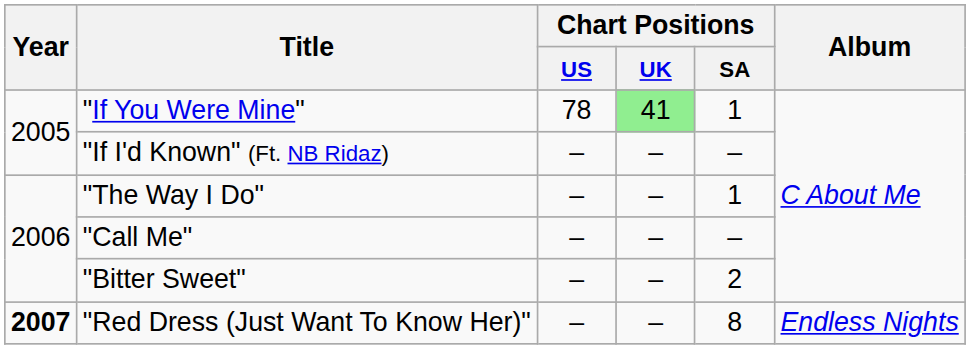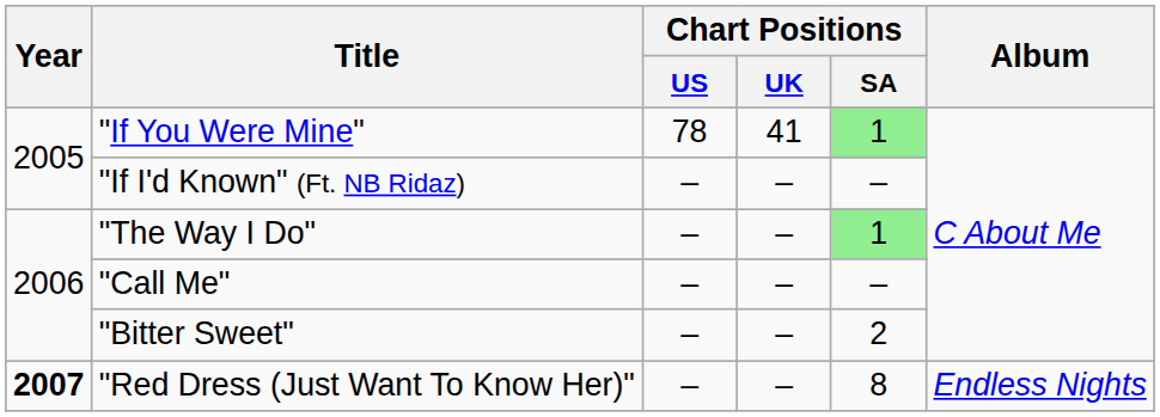"If You Were Mine" | Chart Positions / UK: lightgreen background -> no background
"If You Were Mine" | Chart Positions / SA: no background -> lightgreen background
"The Way I Do" | Chart Positions / SA: no background -> lightgreen background
